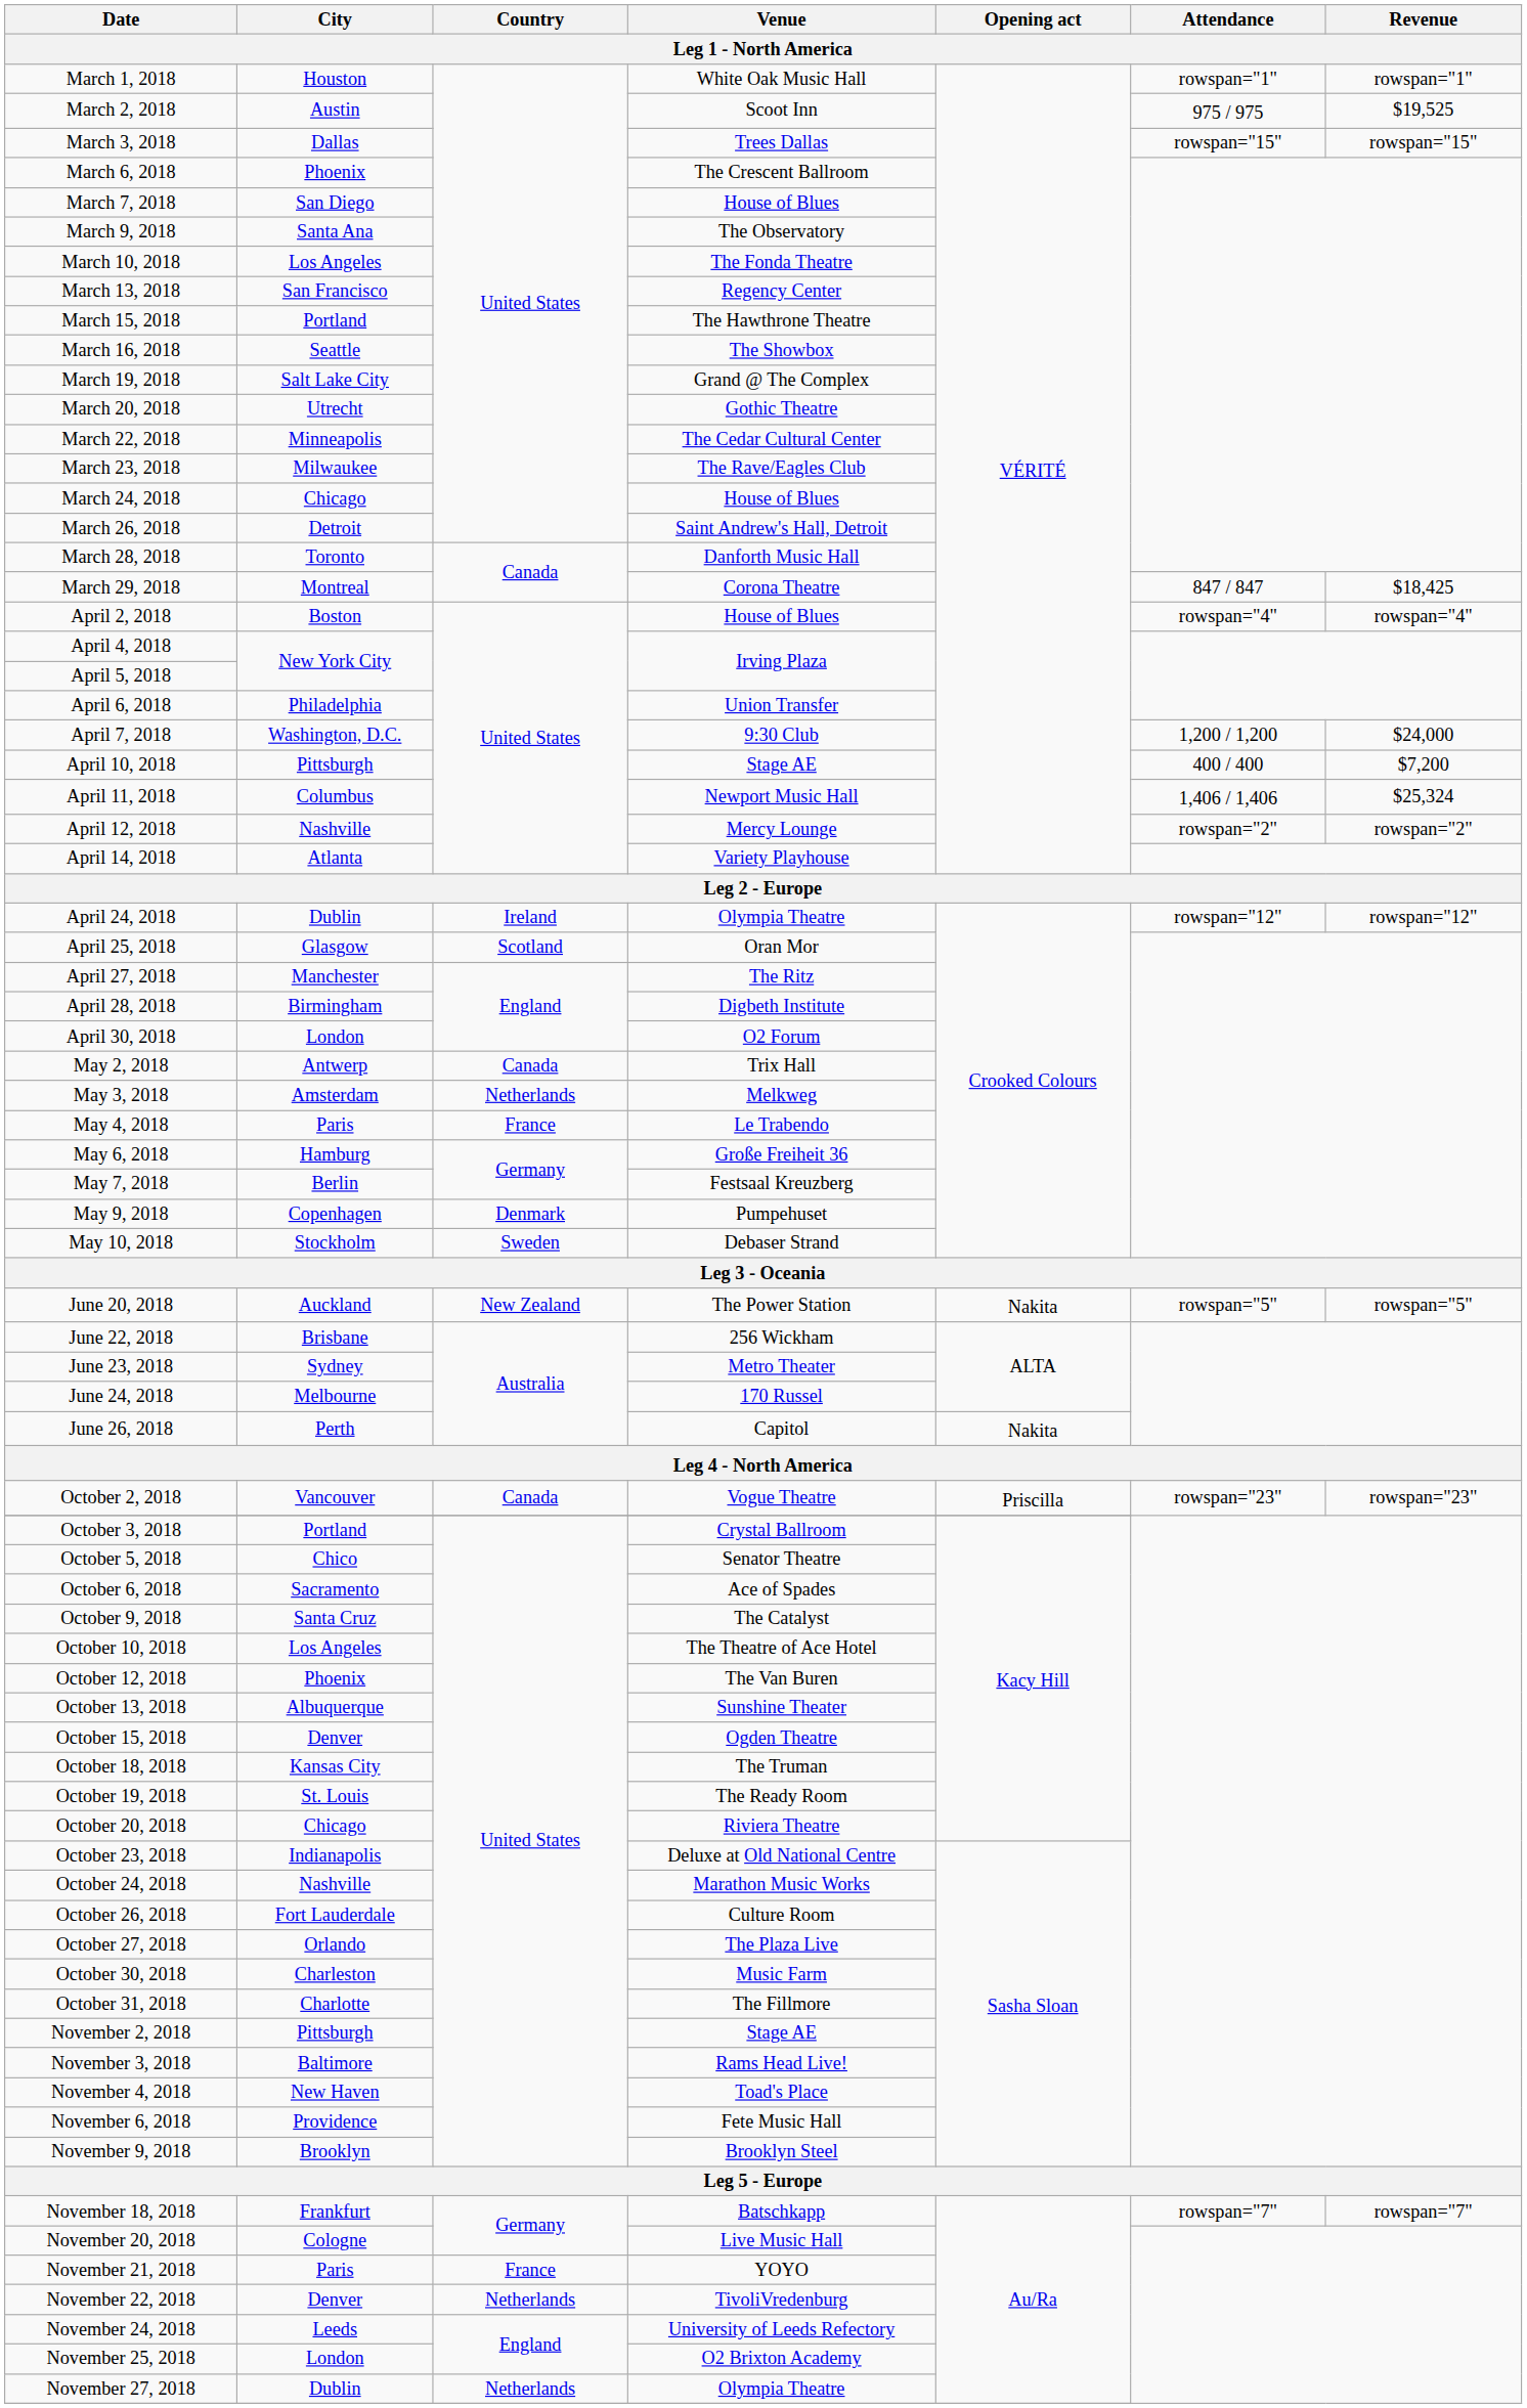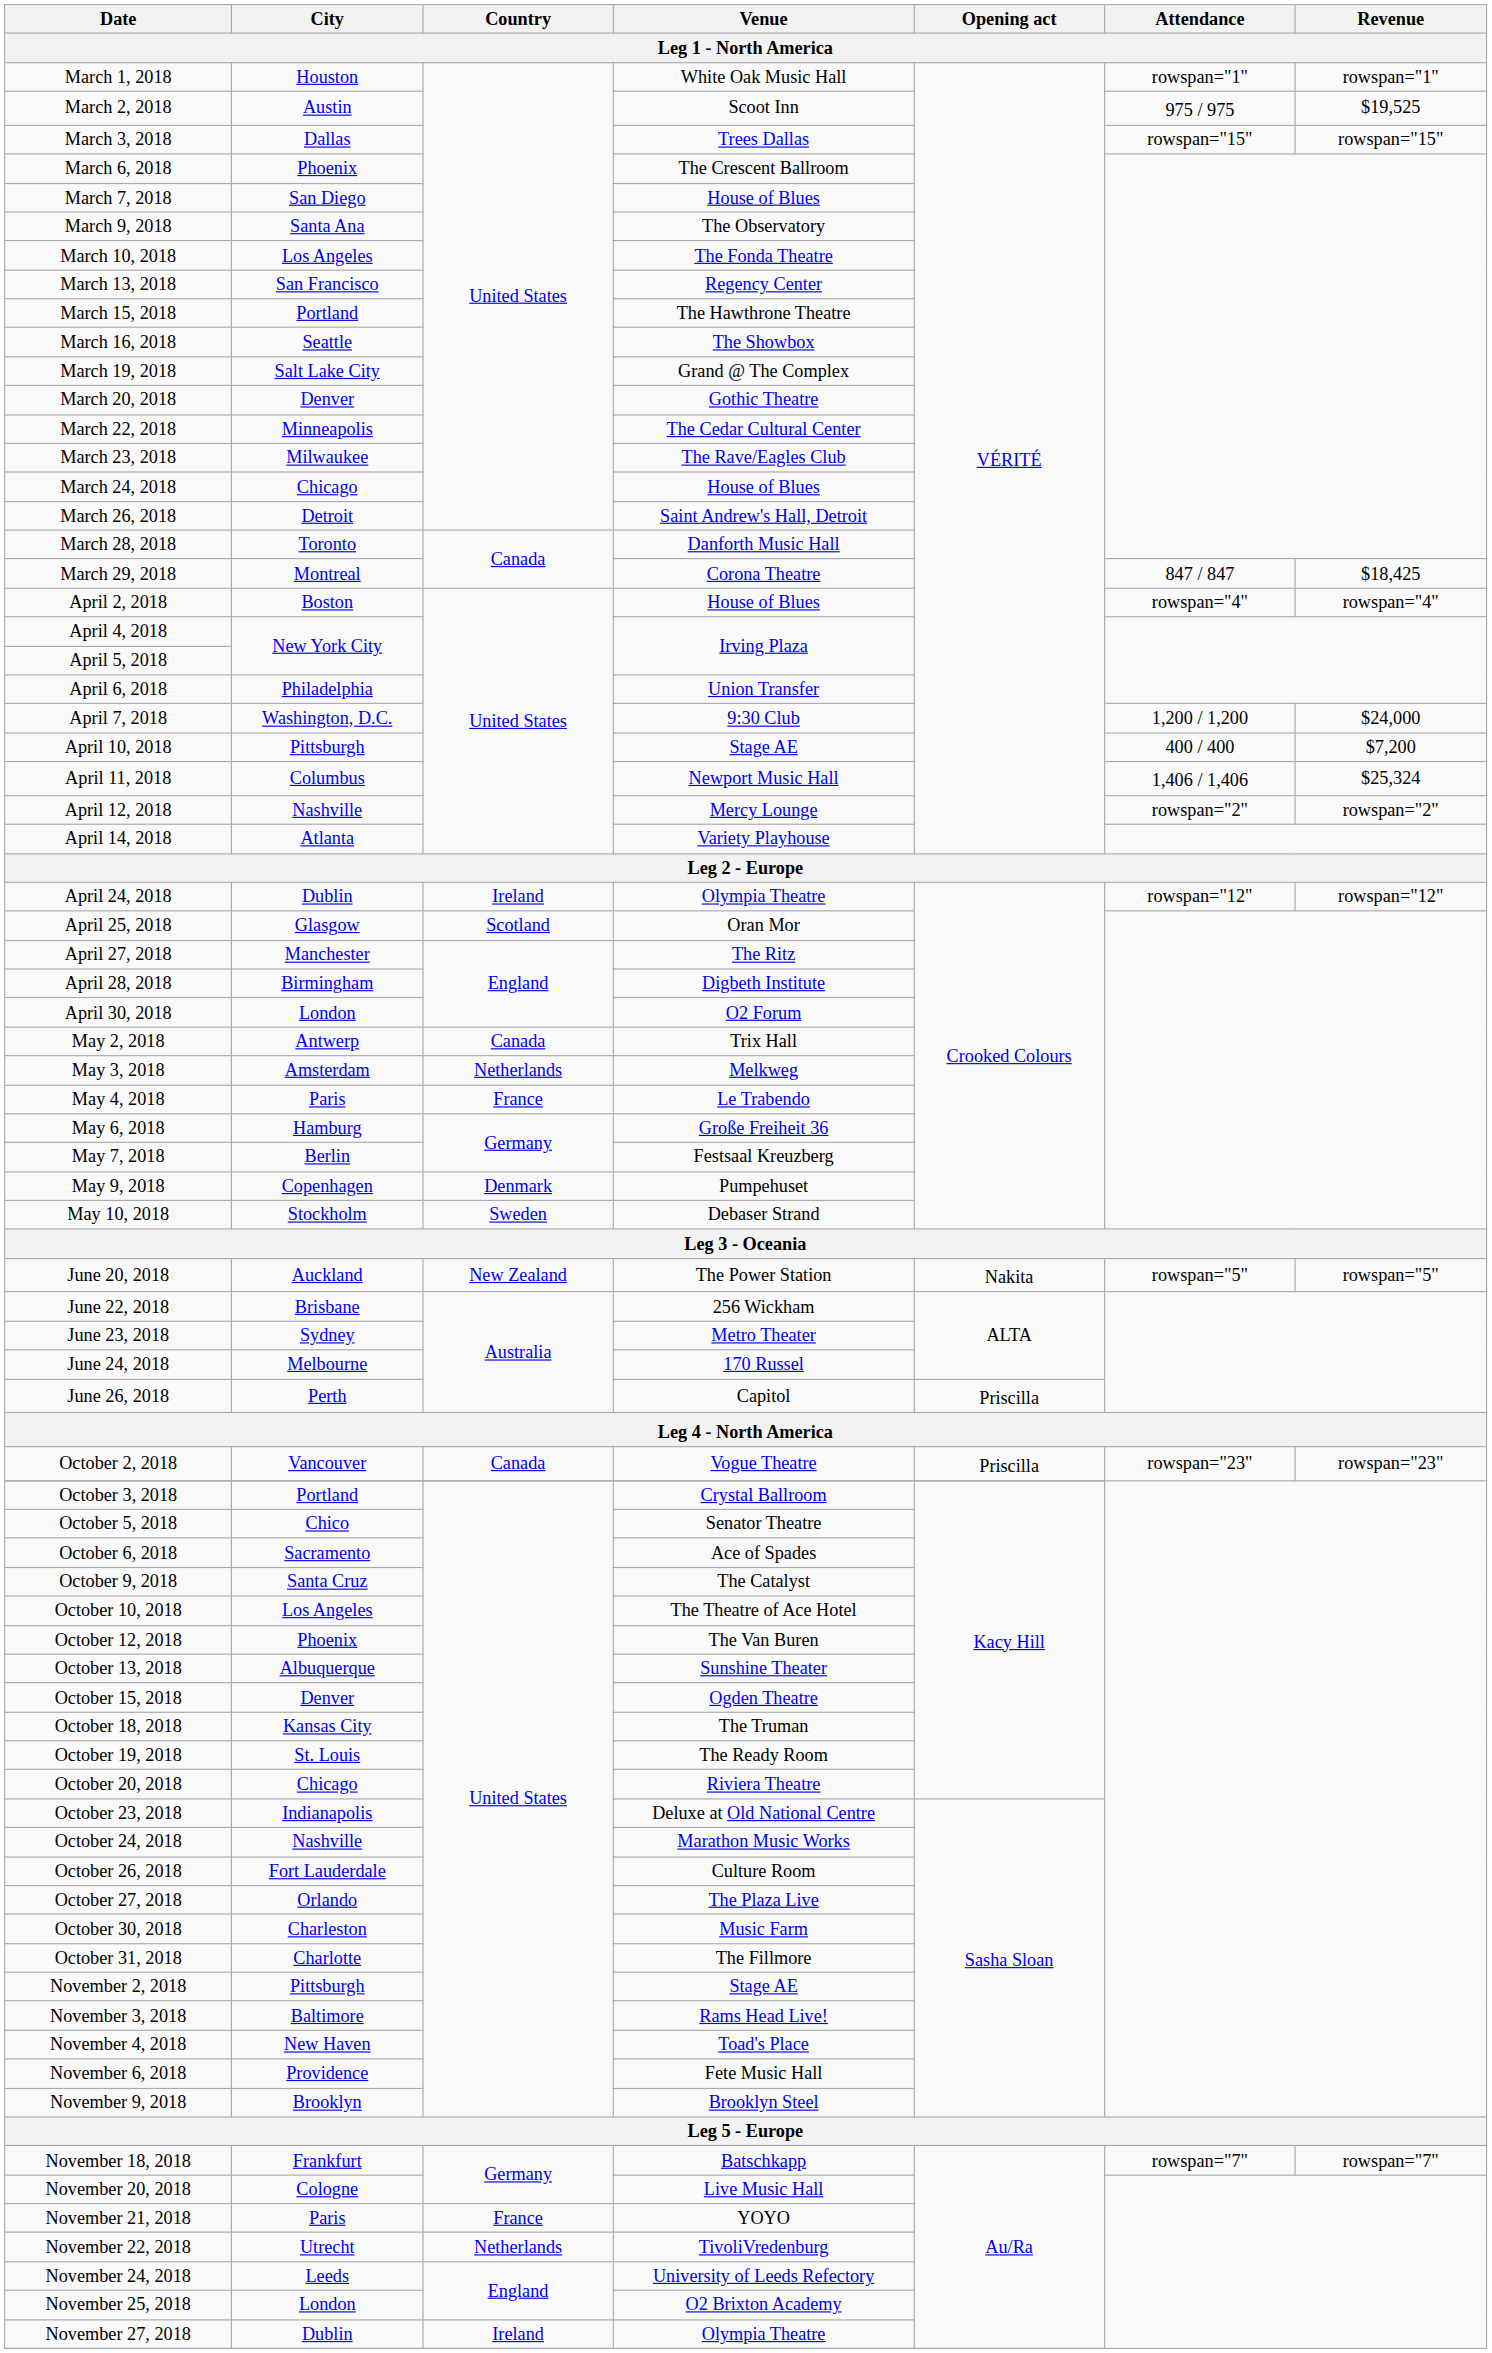March 20, 2018 | City: Utrecht -> Denver
June 26, 2018 | Opening act: Nakita -> Priscilla
November 22, 2018 | City: Denver -> Utrecht
November 27, 2018 | Country: Netherlands -> Ireland
